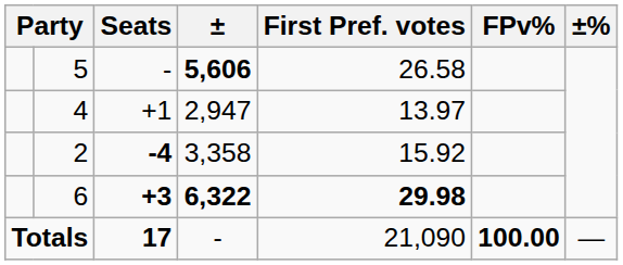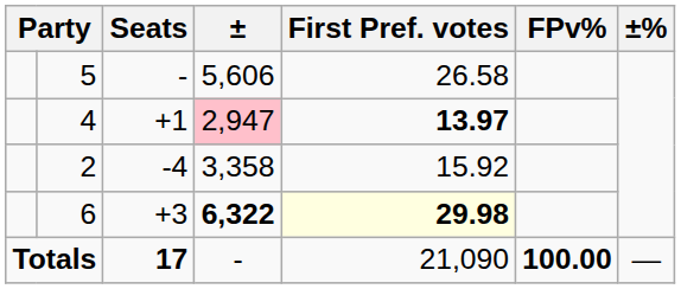5 | ±: bold -> normal
4 | ±: no background -> pink background
4 | First Pref. votes: normal -> bold
2 | Seats: bold -> normal
6 | Seats: bold -> normal
6 | First Pref. votes: no background -> lightyellow background
